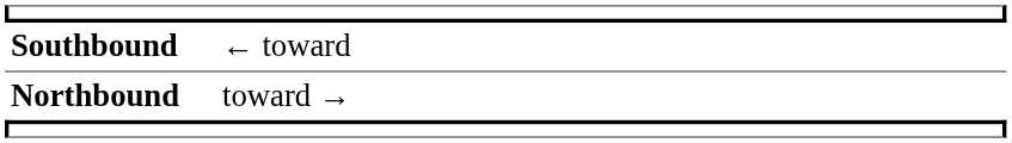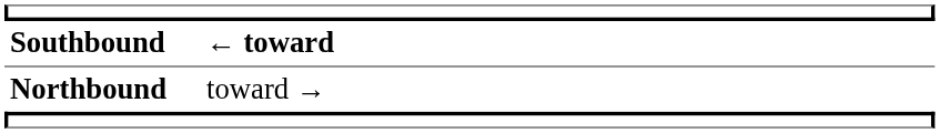row 1 | column 2: normal -> bold
